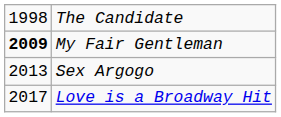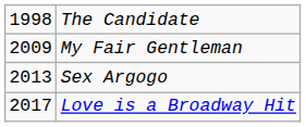My Fair Gentleman | column 1: bold -> normal
